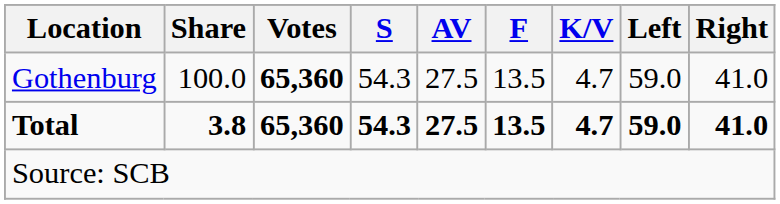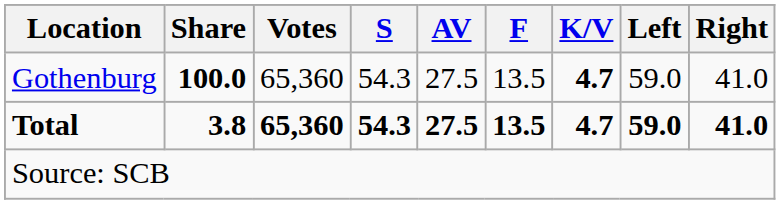Gothenburg | Share: normal -> bold
Gothenburg | Votes: bold -> normal
Gothenburg | K/V: normal -> bold
